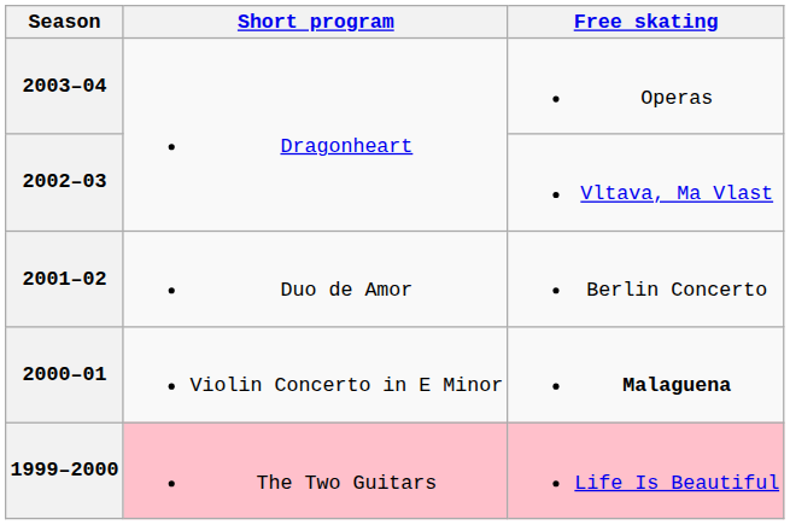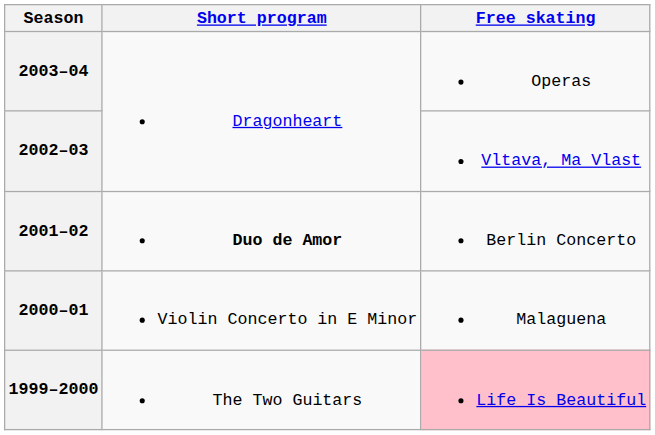2001–02 | Short program: normal -> bold
2000–01 | Free skating: bold -> normal
1999–2000 | Short program: pink background -> no background
